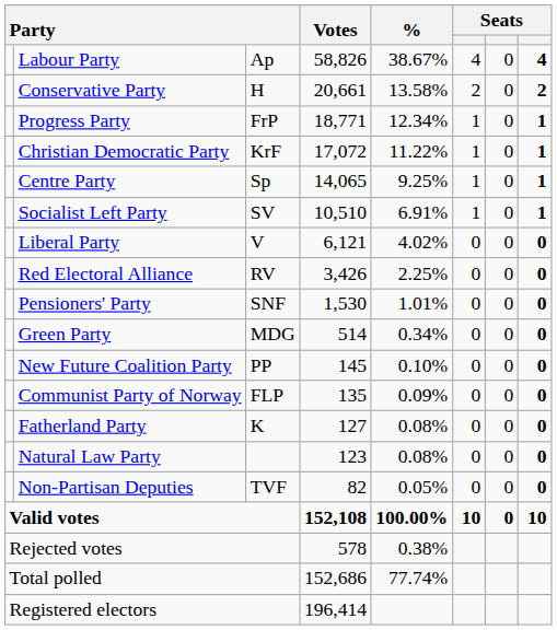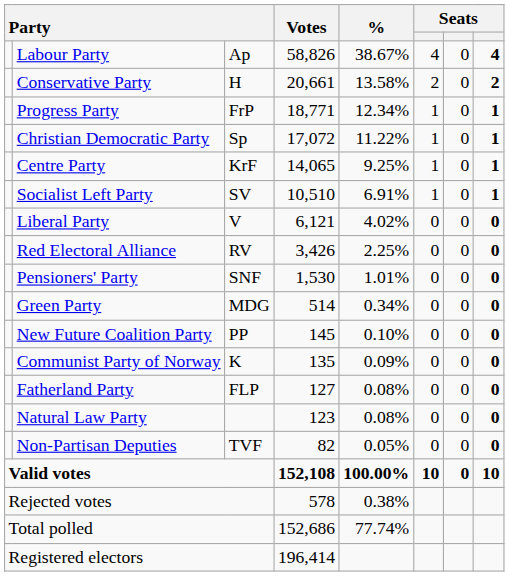Christian Democratic Party | column 3: KrF -> Sp
Centre Party | column 3: Sp -> KrF
Communist Party of Norway | column 3: FLP -> K
Fatherland Party | column 3: K -> FLP
